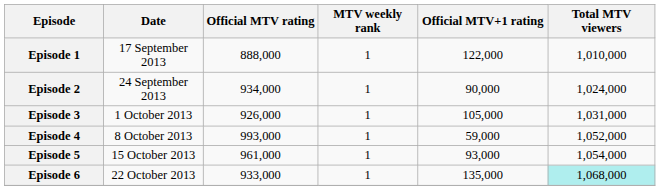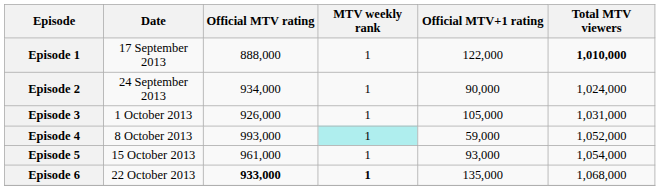Episode 1 | Total MTV viewers: normal -> bold
Episode 4 | MTV weekly rank: no background -> paleturquoise background
Episode 6 | Official MTV rating: normal -> bold
Episode 6 | MTV weekly rank: normal -> bold
Episode 6 | Total MTV viewers: paleturquoise background -> no background
